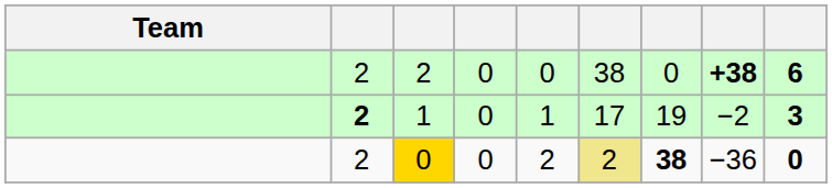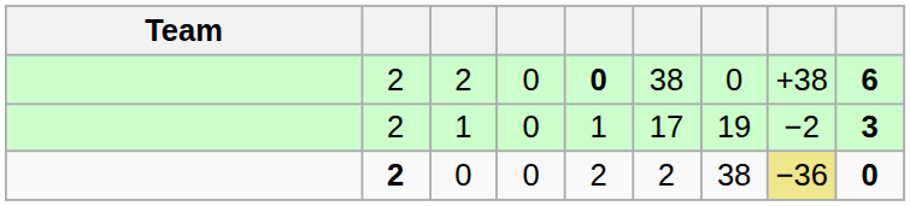row 2 | column 5: normal -> bold
row 2 | column 8: bold -> normal
row 3 | column 2: bold -> normal
row 4 | column 2: normal -> bold
row 4 | column 3: gold background -> no background
row 4 | column 6: khaki background -> no background
row 4 | column 7: bold -> normal
row 4 | column 8: no background -> khaki background
